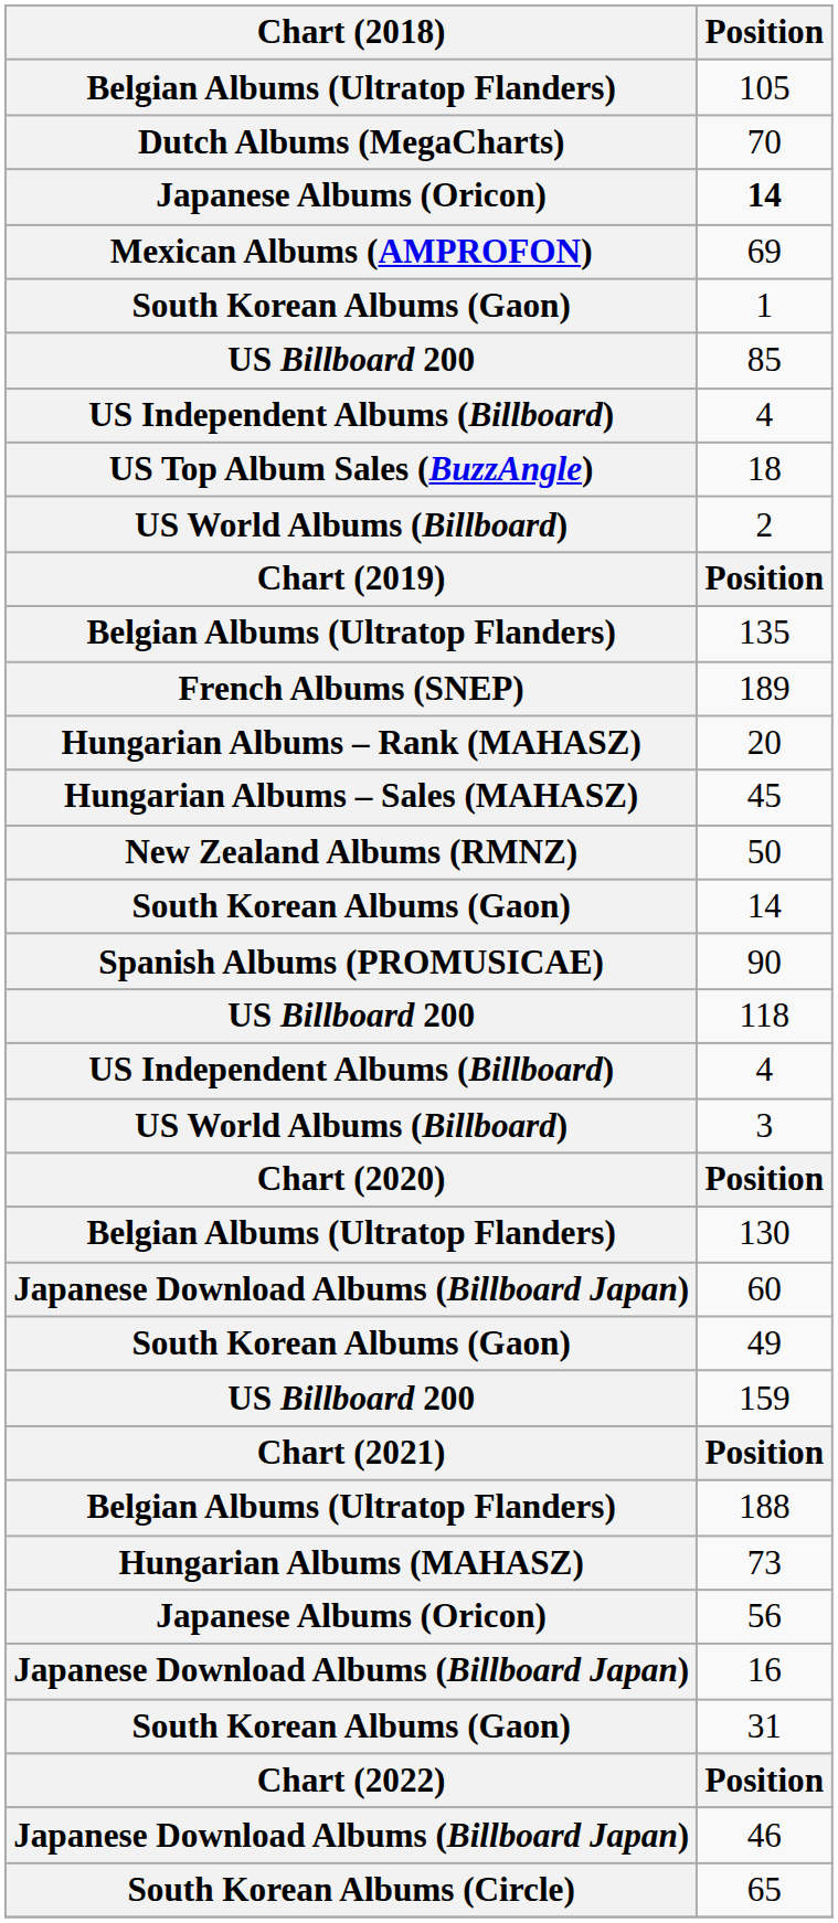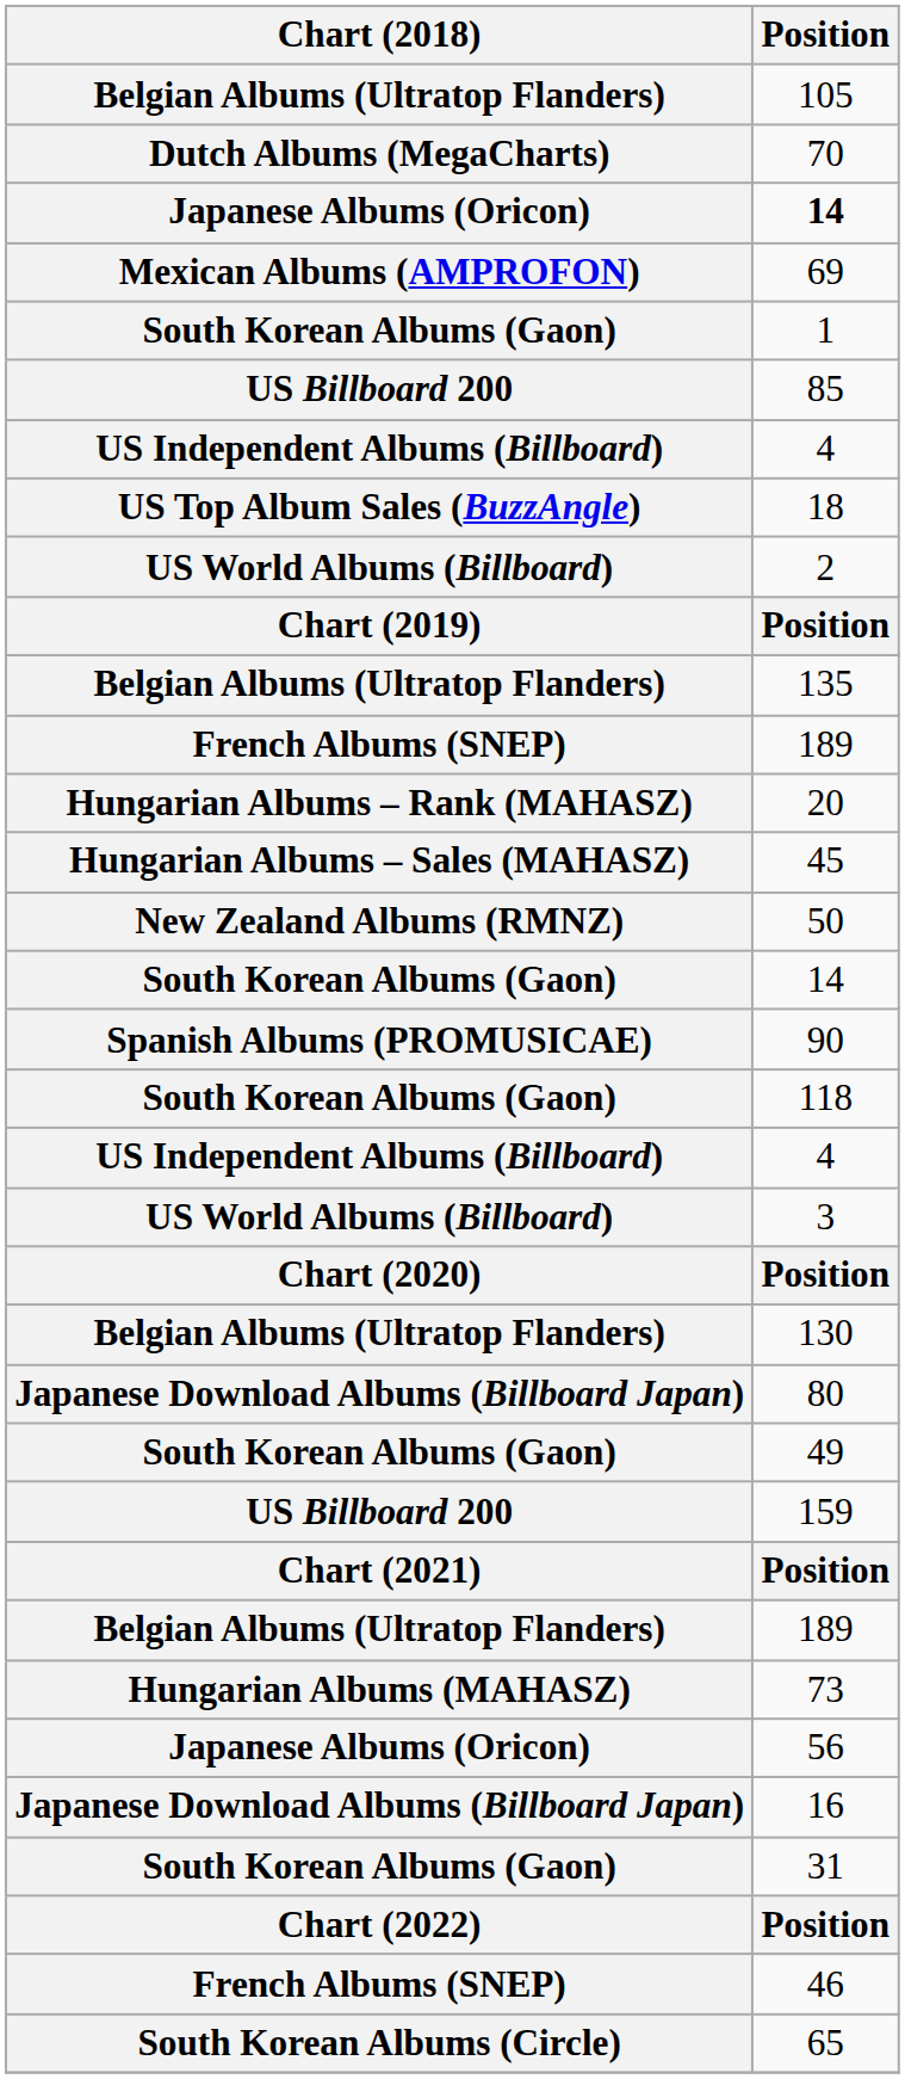row 19 | Chart (2018): US Billboard 200 -> South Korean Albums (Gaon)
row 24 | Position: 60 -> 80
row 28 | Position: 188 -> 189
row 34 | Chart (2018): Japanese Download Albums (Billboard Japan) -> French Albums (SNEP)
